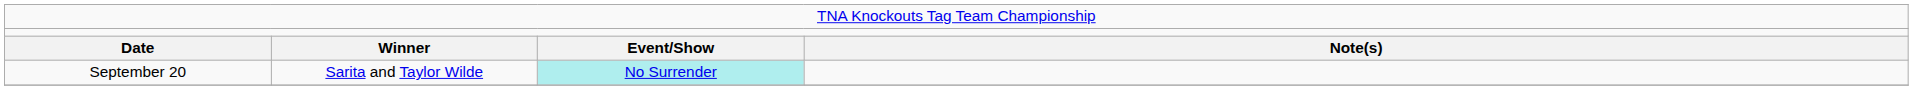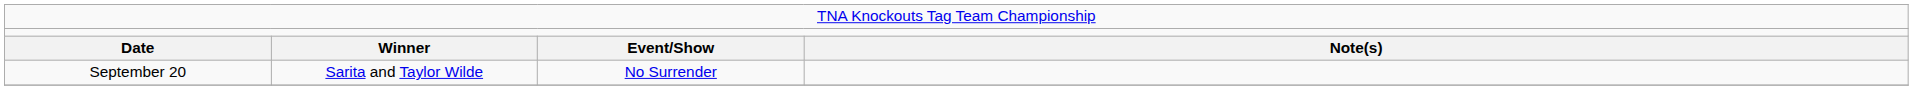September 20 | column 3: paleturquoise background -> no background
